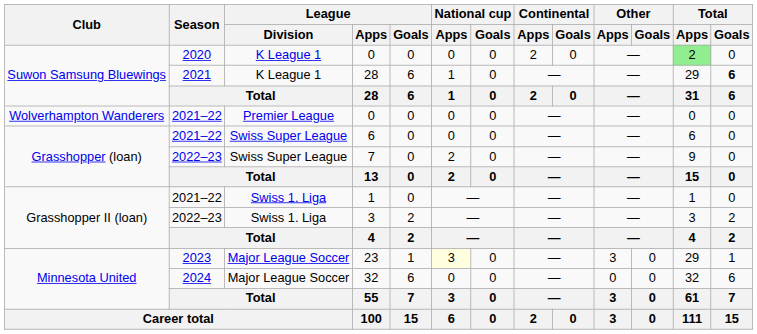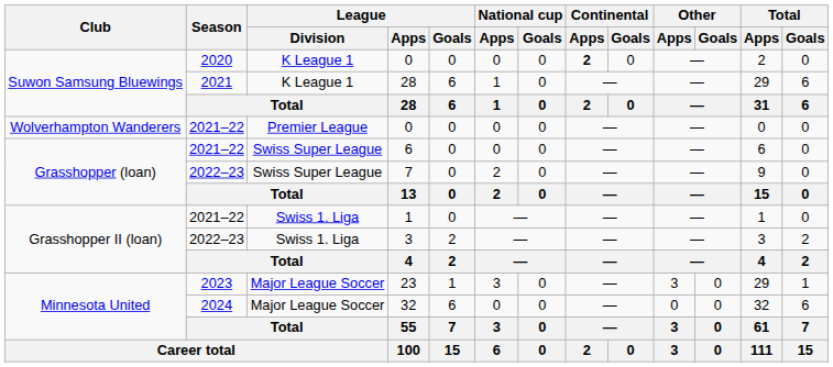2020 / 0 | Continental / Apps: normal -> bold
2020 / 0 | Total / Apps: lightgreen background -> no background
2021 / 28 | Total / Goals: bold -> normal
23 | National cup / Apps: lightyellow background -> no background
